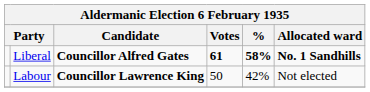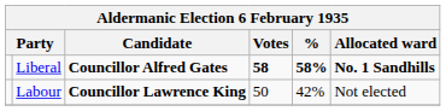Liberal | Votes: 61 -> 58
